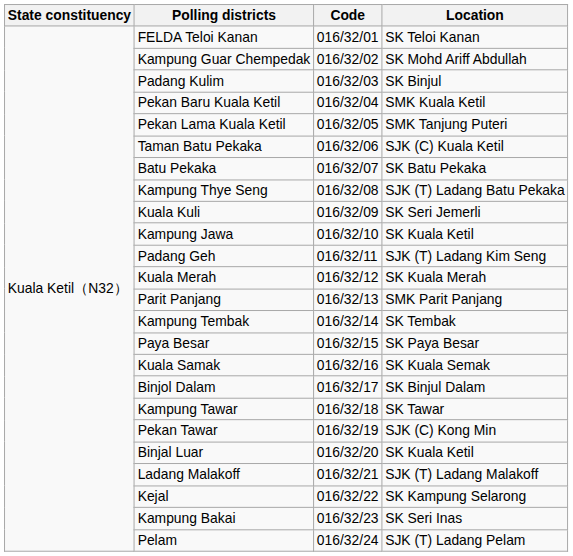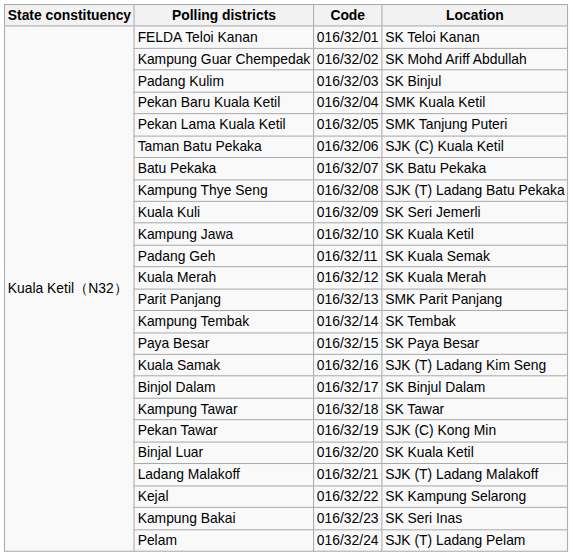Padang Geh | Location: SJK (T) Ladang Kim Seng -> SK Kuala Semak
Kuala Samak | Location: SK Kuala Semak -> SJK (T) Ladang Kim Seng
